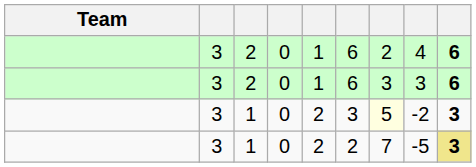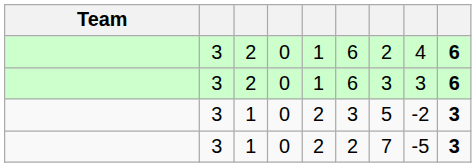row 4 | column 7: lightyellow background -> no background
row 5 | column 9: khaki background -> no background
